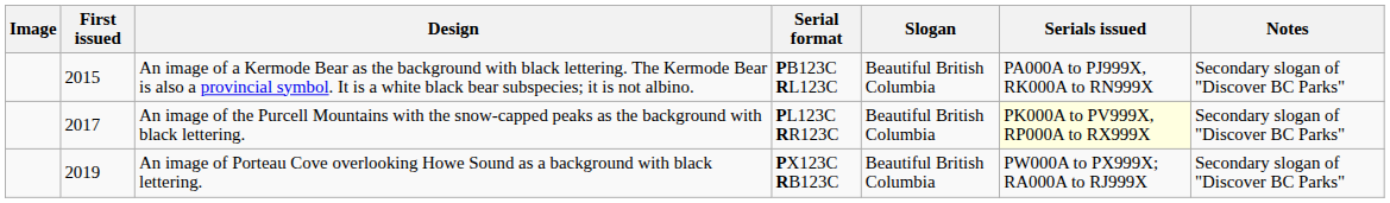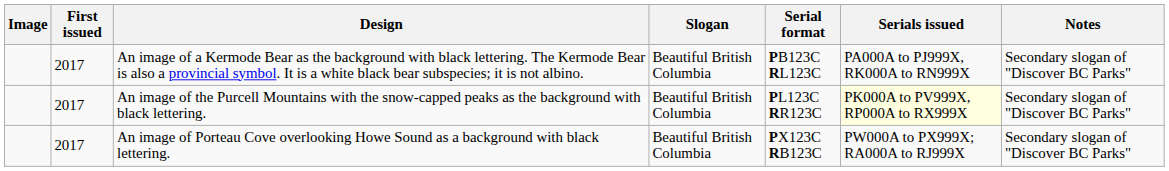columns swapped: Slogan <-> Serial format
row 2 | First issued: 2015 -> 2017
row 4 | First issued: 2019 -> 2017
